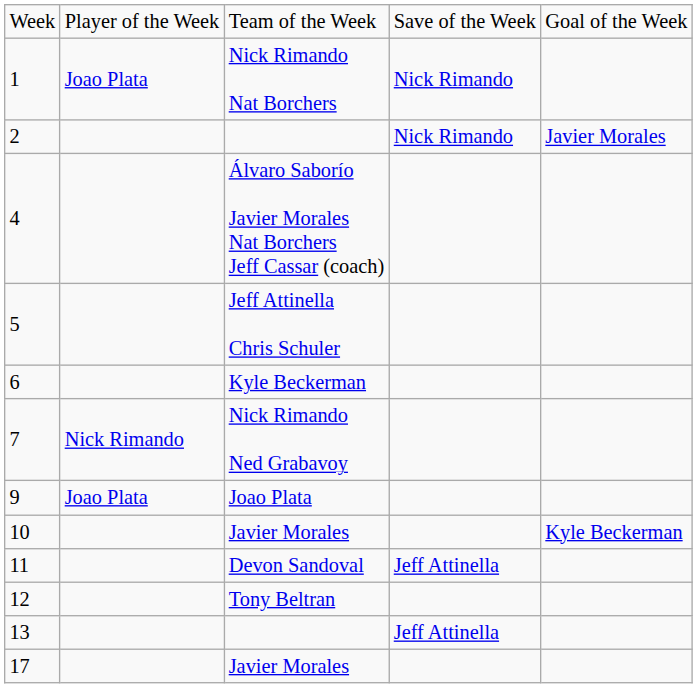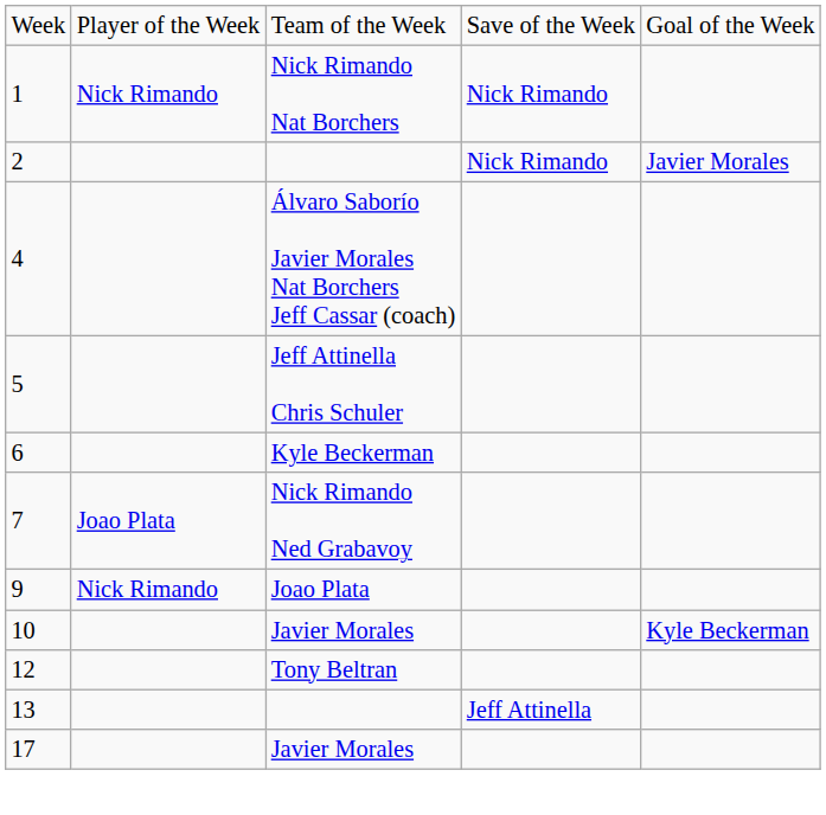1 | column 2: Joao Plata -> Nick Rimando
7 | column 2: Nick Rimando -> Joao Plata
9 | column 2: Joao Plata -> Nick Rimando
- row: 11 | Devon Sandoval | Jeff Attinella
